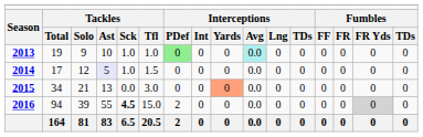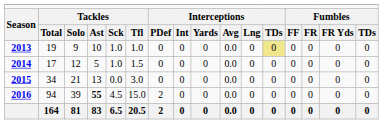2013 | column 7: lightgreen background -> no background
2013 | column 10: paleturquoise background -> no background
2013 | column 12: no background -> khaki background
2014 | column 4: lavender background -> no background
2015 | column 9: lightsalmon background -> no background
2016 | column 4: normal -> bold
2016 | column 5: bold -> normal
2016 | column 15: lightgrey background -> no background
